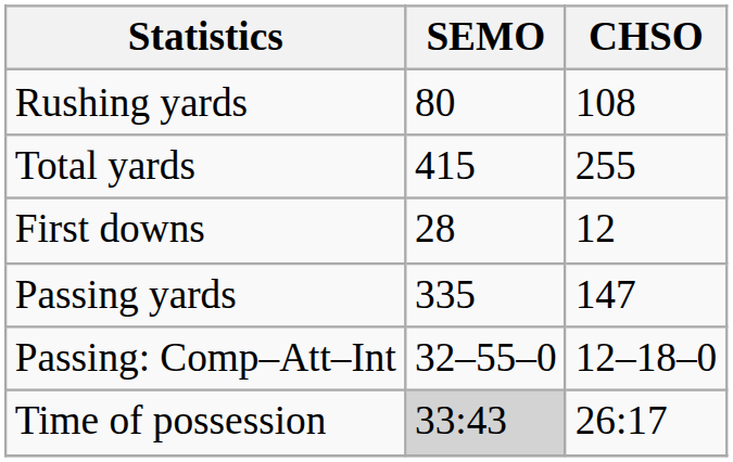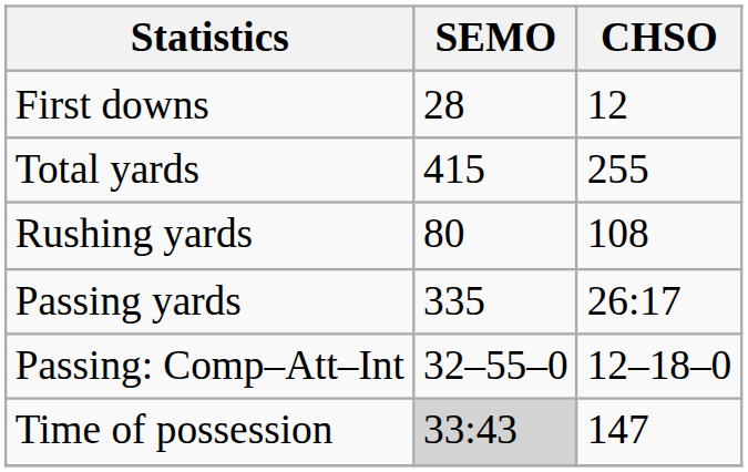rows swapped: First downs <-> Rushing yards
Passing yards | CHSO: 147 -> 26:17
Time of possession | CHSO: 26:17 -> 147
